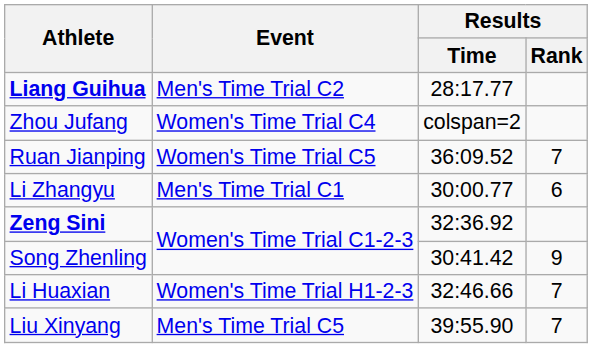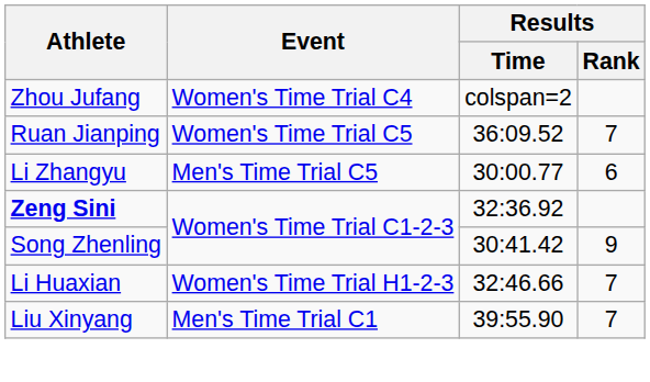- row: Liang Guihua | Men's Time Trial C2 | 28:17.77
Li Zhangyu | Event: Men's Time Trial C1 -> Men's Time Trial C5
Liu Xinyang | Event: Men's Time Trial C5 -> Men's Time Trial C1
